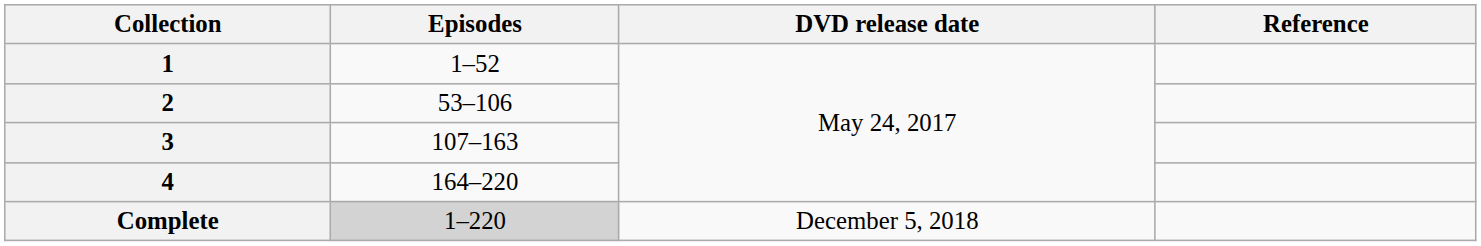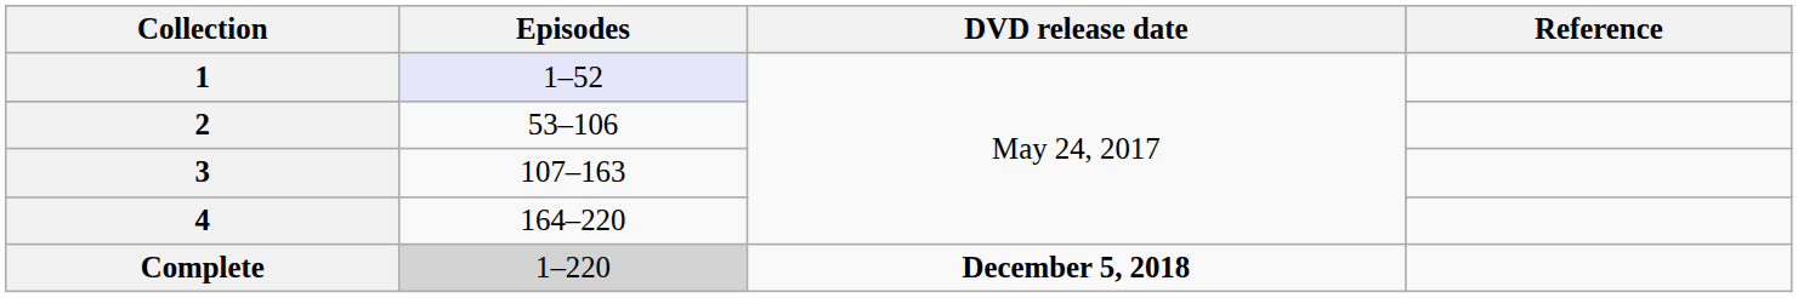1 | Episodes: no background -> lavender background
Complete | DVD release date: normal -> bold
